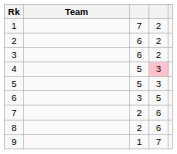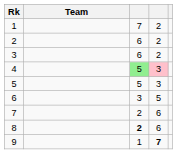4 | column 3: no background -> lightgreen background
8 | column 3: normal -> bold
9 | column 4: normal -> bold
